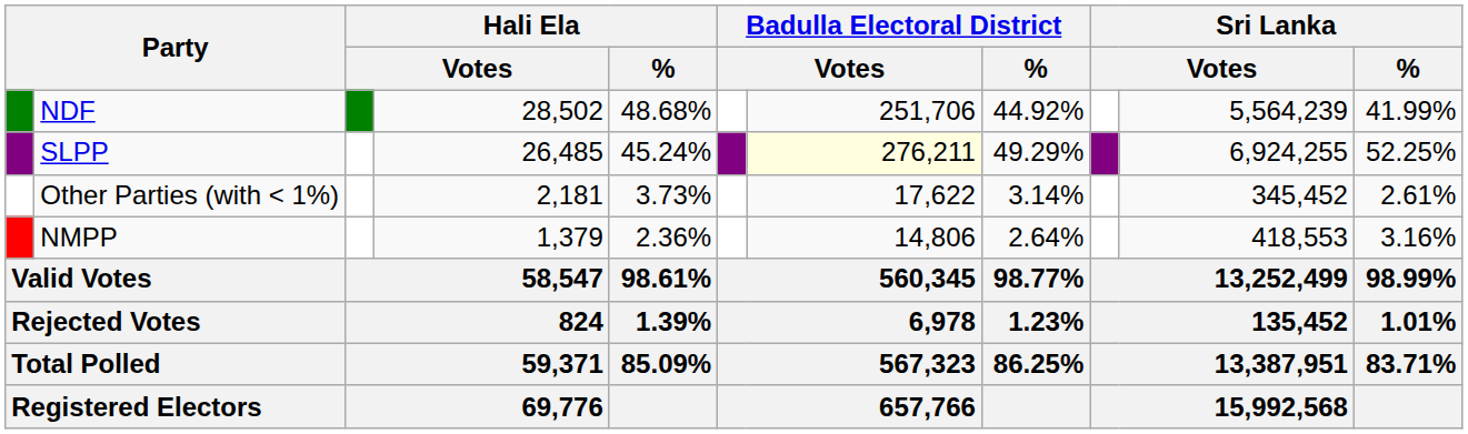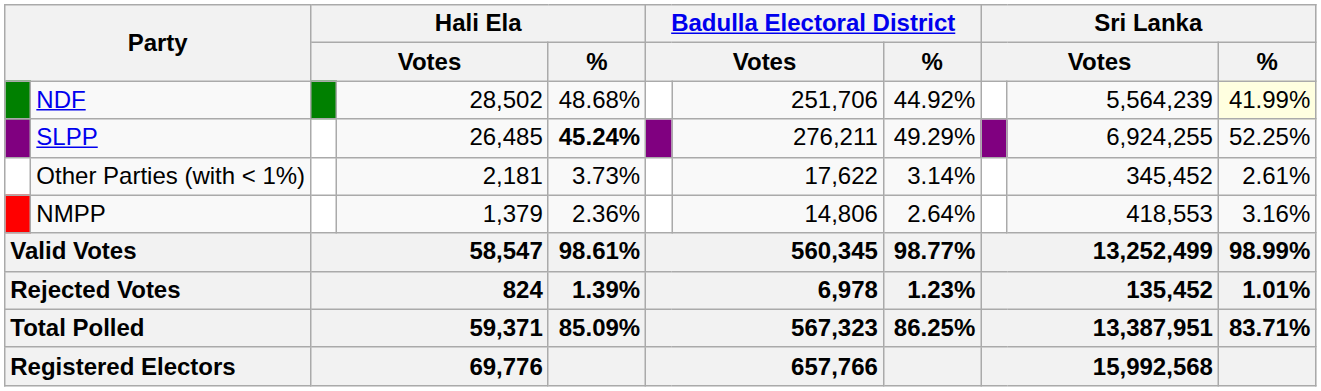NDF | Sri Lanka / %: no background -> lightyellow background
SLPP | Hali Ela / %: normal -> bold
SLPP | column 7: lightyellow background -> no background
